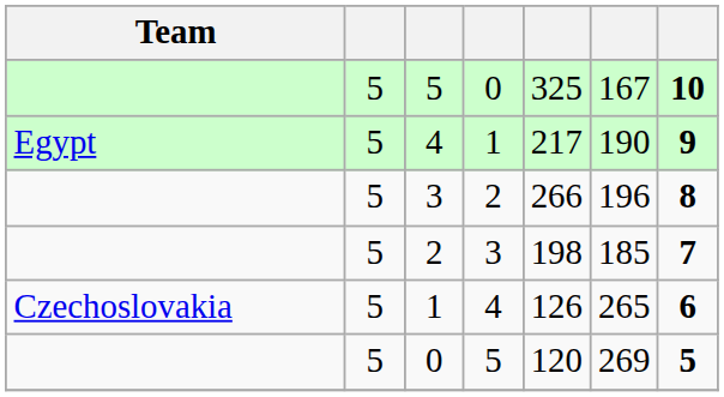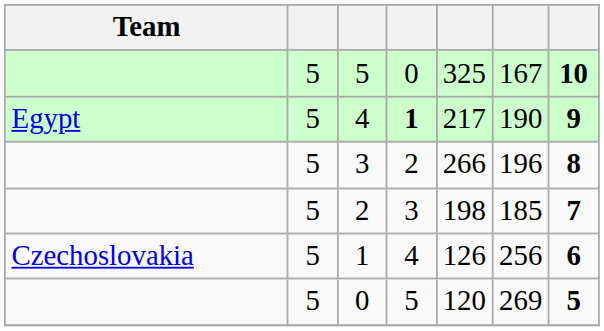row 3 | column 4: normal -> bold
row 6 | column 6: 265 -> 256
